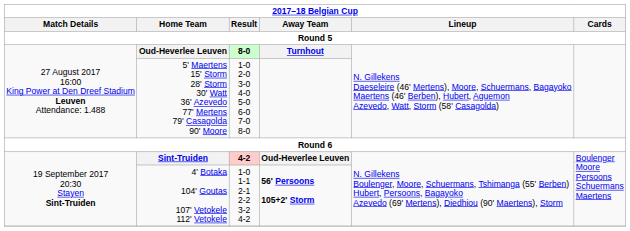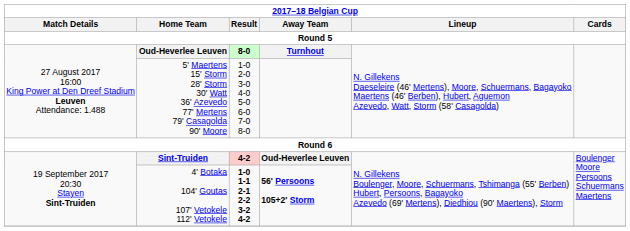4' Botaka 104' Goutas 107' Vetokele 112' Vetokele | Result: normal -> bold
